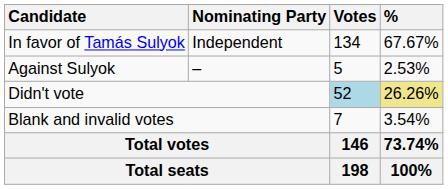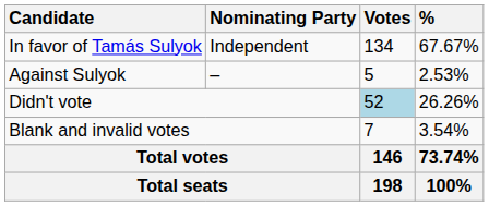Didn't vote | %: khaki background -> no background
